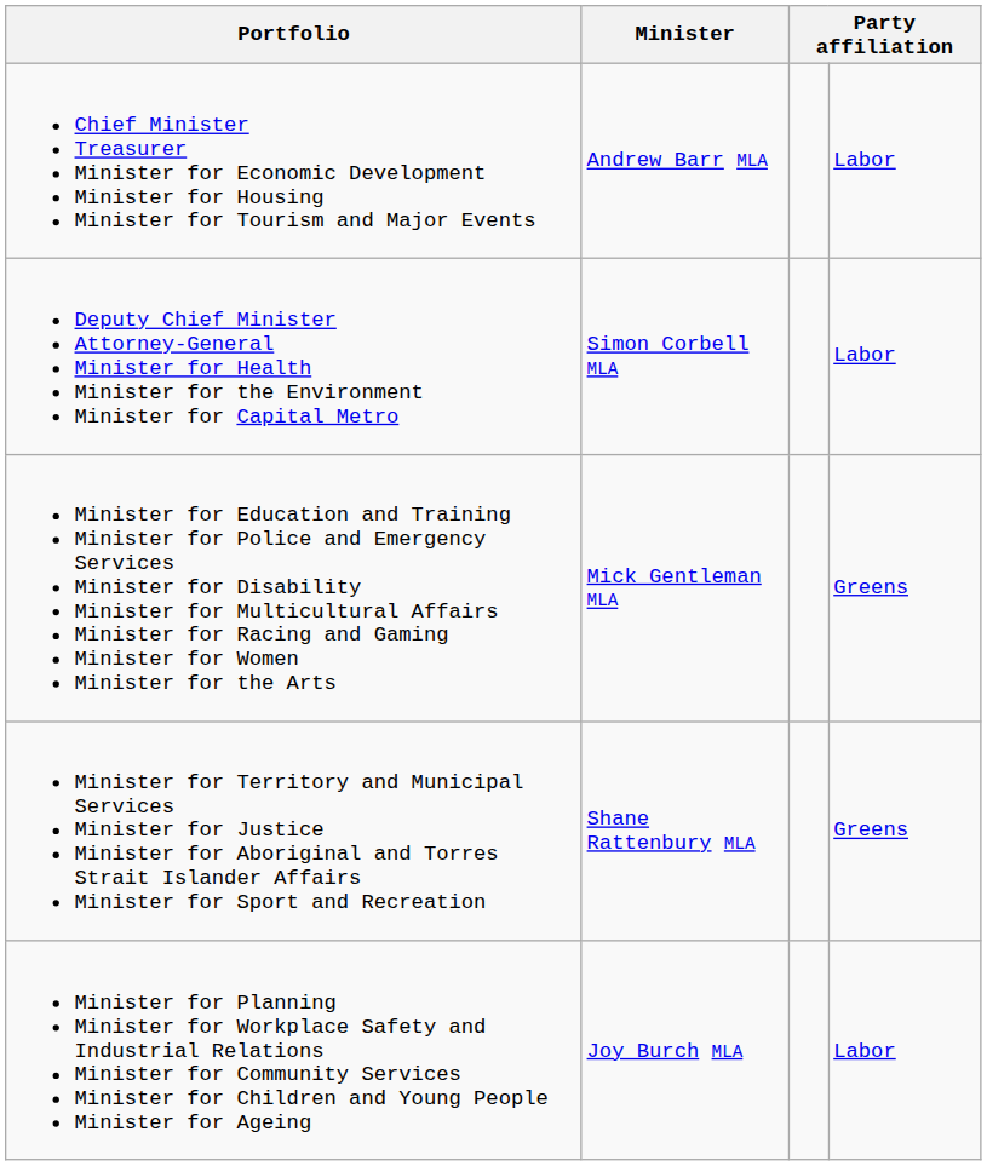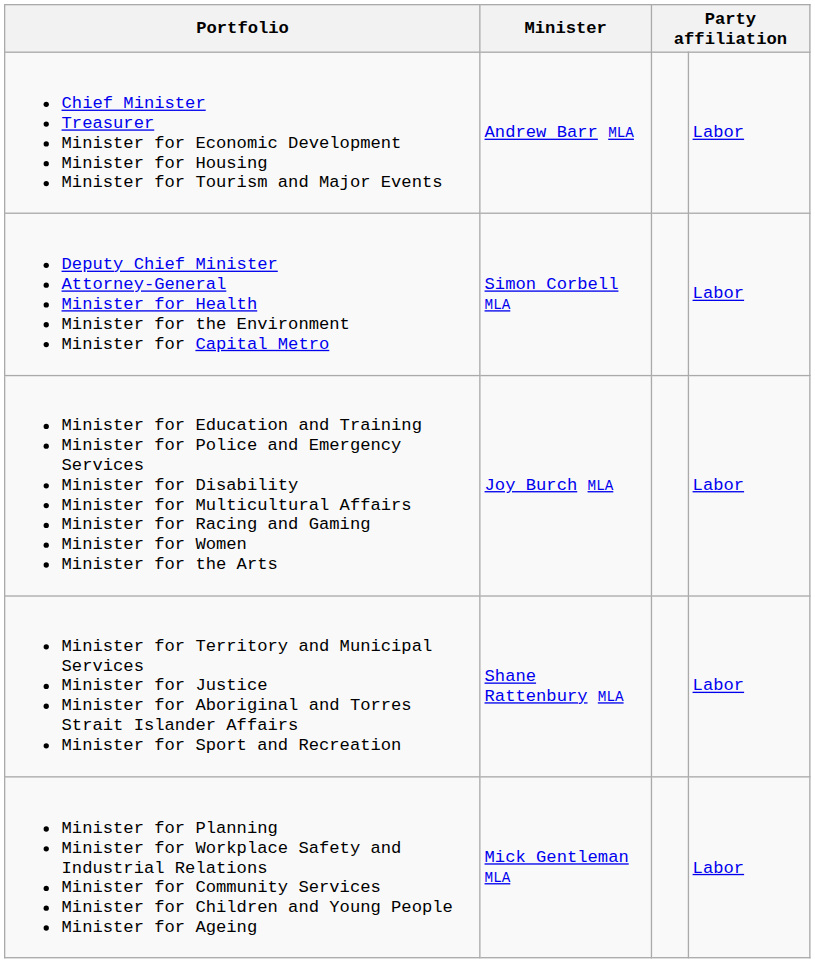row 4 | Minister: Mick Gentleman MLA -> Joy Burch MLA
row 4 | column 4: Greens -> Labor
row 5 | column 4: Greens -> Labor
row 6 | Minister: Joy Burch MLA -> Mick Gentleman MLA
